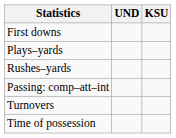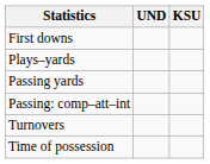- row: Rushes–yards
+ row: Passing yards
